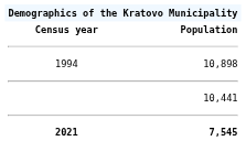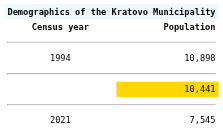10,441 | Demographics of the Kratovo Municipality / Population: no background -> gold background
7,545 | Demographics of the Kratovo Municipality / Census year: bold -> normal
7,545 | Demographics of the Kratovo Municipality / Population: bold -> normal
